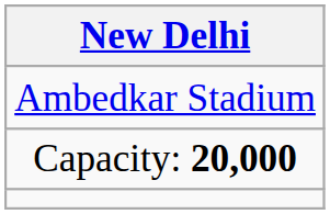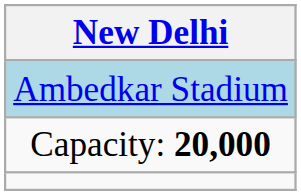row 2 | column 1: no background -> lightblue background
